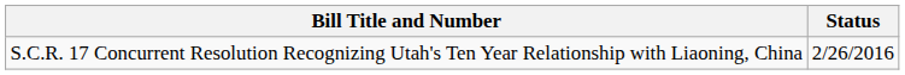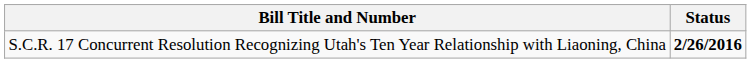row 2 | Status: normal -> bold
